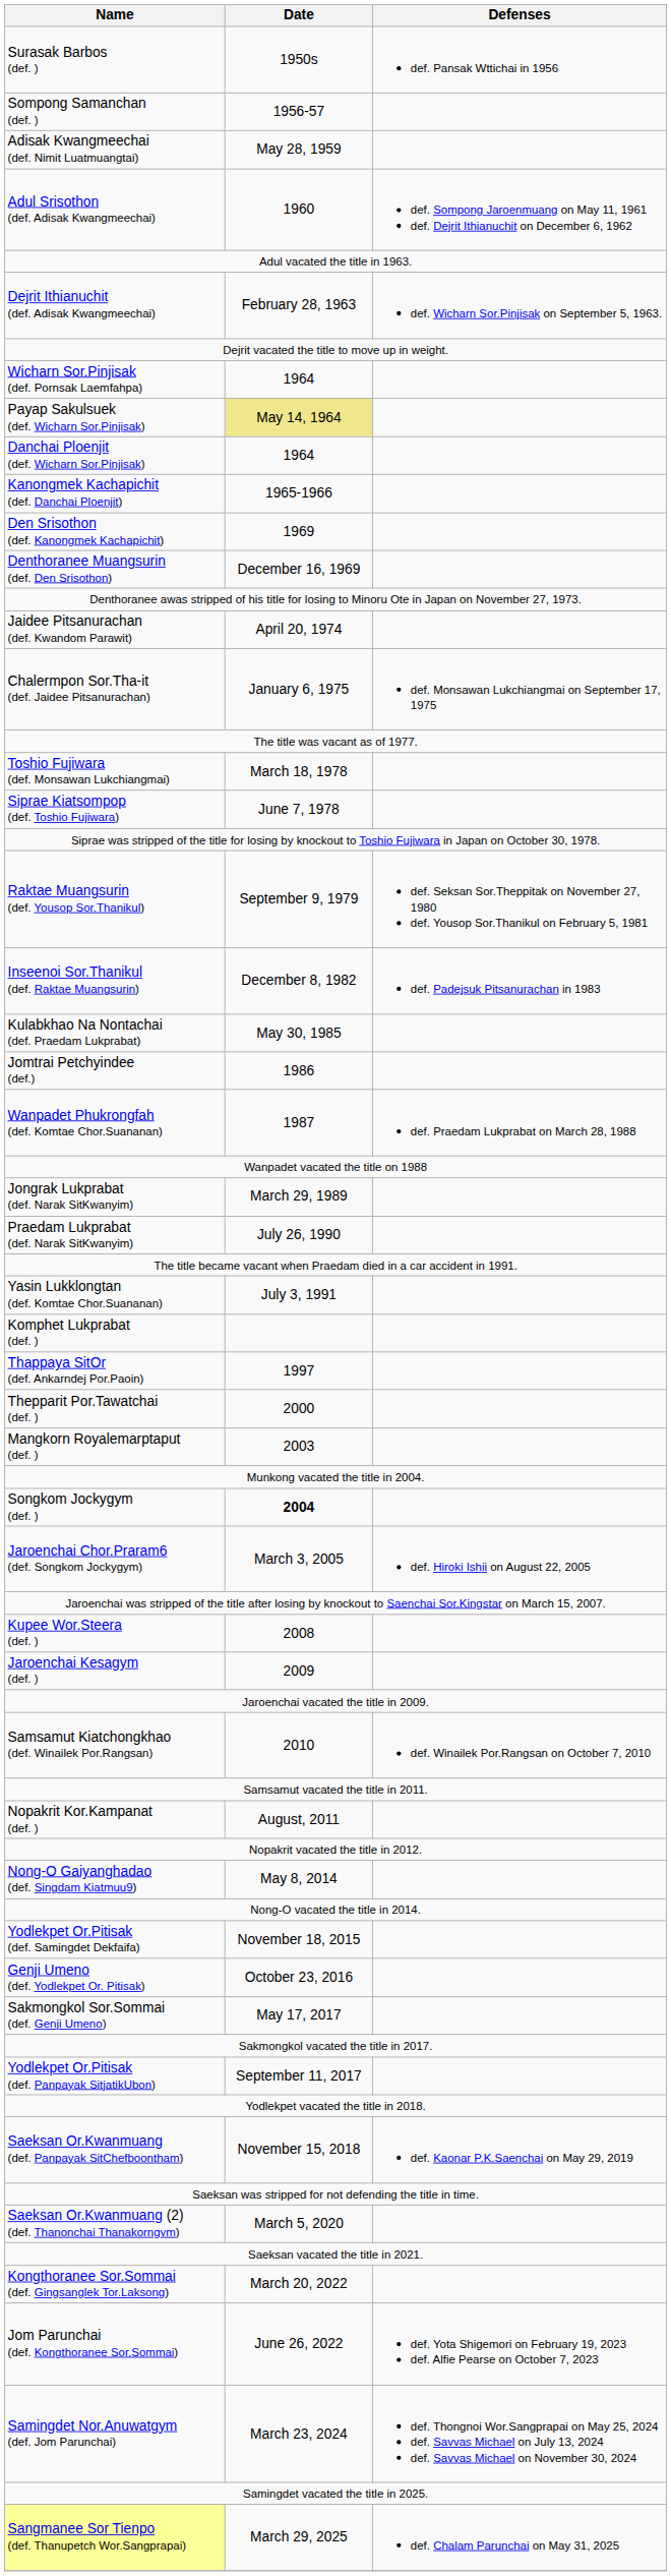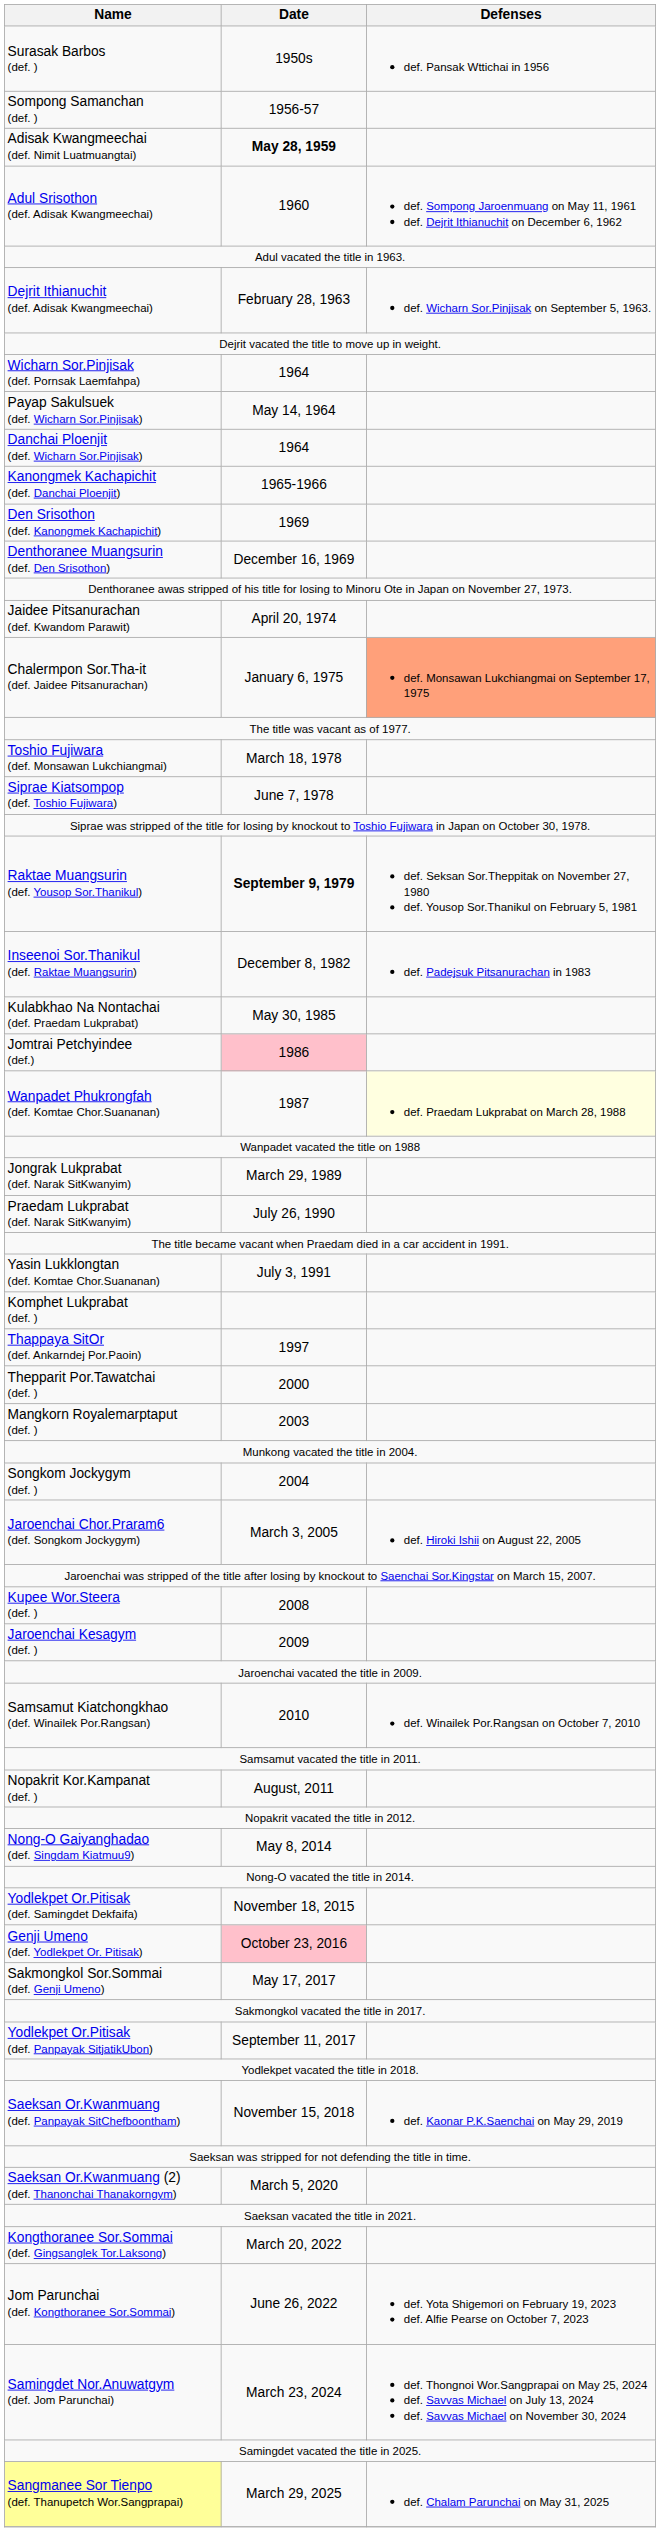Adisak Kwangmeechai (def. Nimit Luatmuangtai) | Date: normal -> bold
Payap Sakulsuek (def. Wicharn Sor.Pinjisak) | Date: khaki background -> no background
Chalermpon Sor.Tha-it (def. Jaidee Pitsanurachan) | Defenses: no background -> lightsalmon background
Raktae Muangsurin (def. Yousop Sor.Thanikul) | Date: normal -> bold
Jomtrai Petchyindee (def.) | Date: no background -> pink background
Wanpadet Phukrongfah (def. Komtae Chor.Suananan) | Defenses: no background -> lightyellow background
Songkom Jockygym (def. ) | Date: bold -> normal
Genji Umeno (def. Yodlekpet Or. Pitisak) | Date: no background -> pink background
